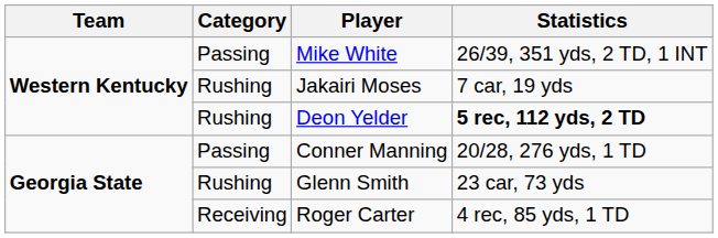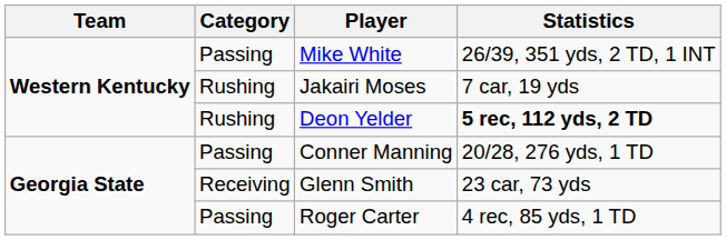Glenn Smith | Category: Rushing -> Receiving
Roger Carter | Category: Receiving -> Passing
